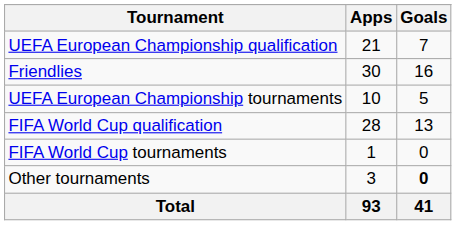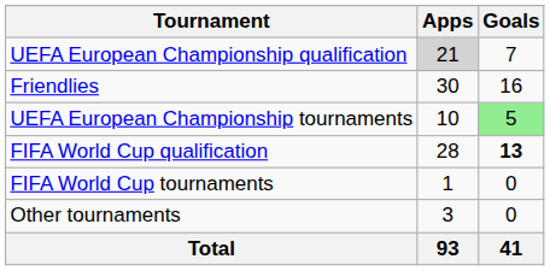UEFA European Championship qualification | Apps: no background -> lightgrey background
UEFA European Championship tournaments | Goals: no background -> lightgreen background
FIFA World Cup qualification | Goals: normal -> bold
Other tournaments | Goals: bold -> normal
